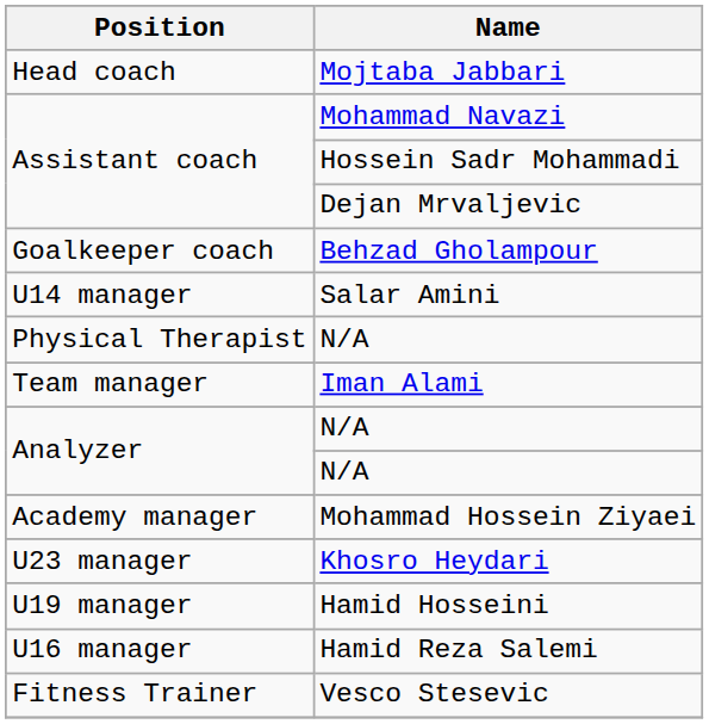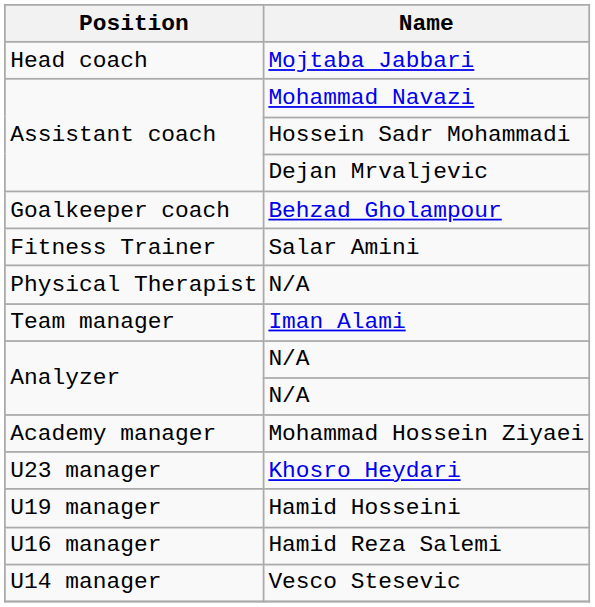row 7 | Position: U14 manager -> Fitness Trainer
row 16 | Position: Fitness Trainer -> U14 manager
